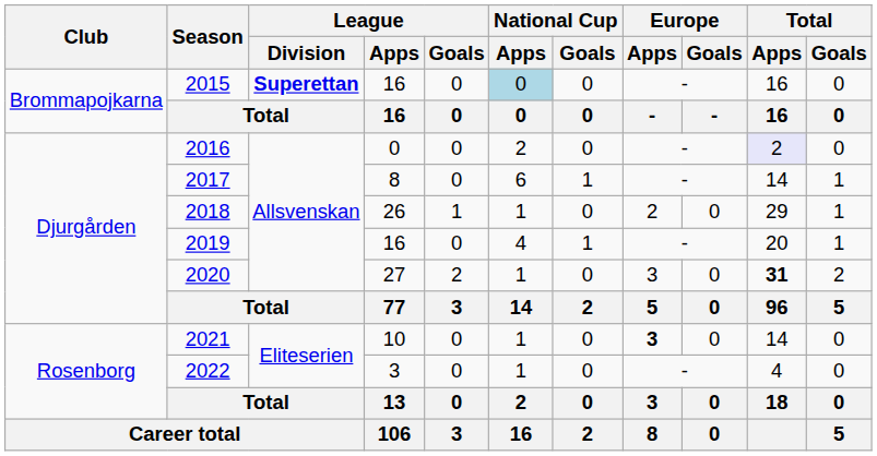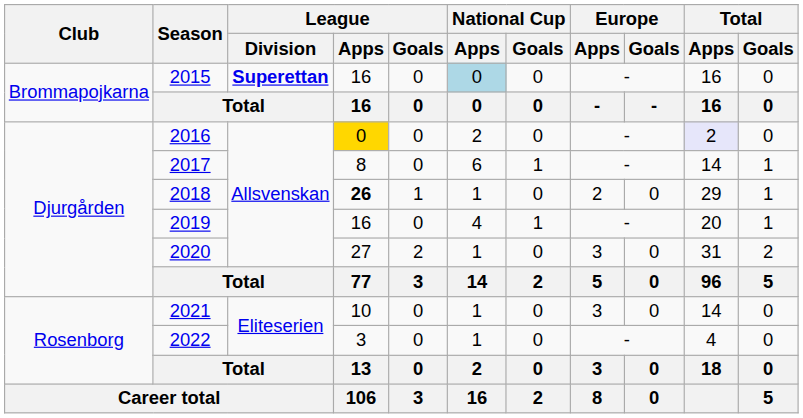2016 | League / Apps: no background -> gold background
2018 | League / Apps: normal -> bold
2020 | Total / Apps: bold -> normal
2021 | Europe / Apps: bold -> normal
